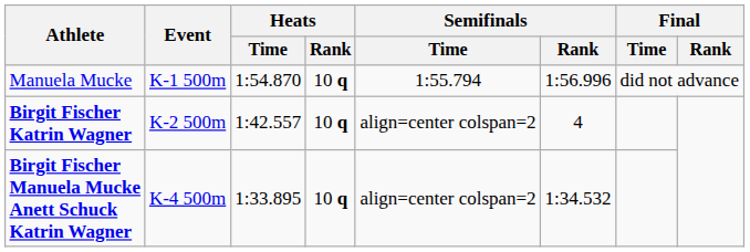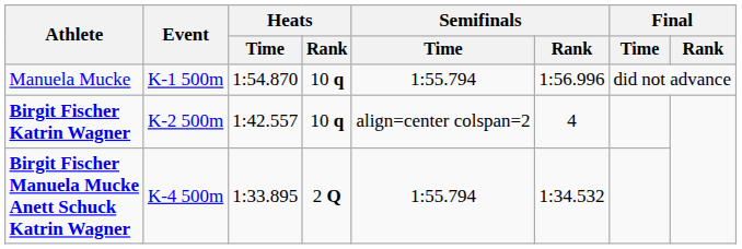Birgit Fischer Manuela Mucke Anett Schuck Katrin Wagner | Heats / Rank: 10 q -> 2 Q
Birgit Fischer Manuela Mucke Anett Schuck Katrin Wagner | Semifinals / Time: align=center colspan=2 -> 1:55.794
